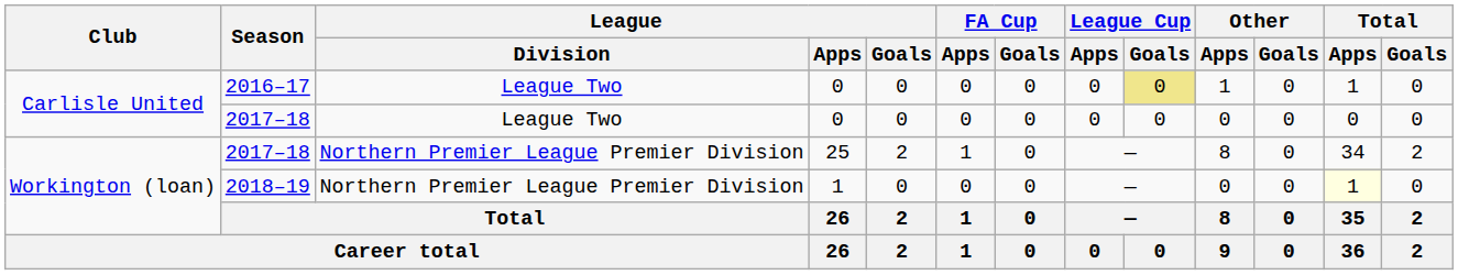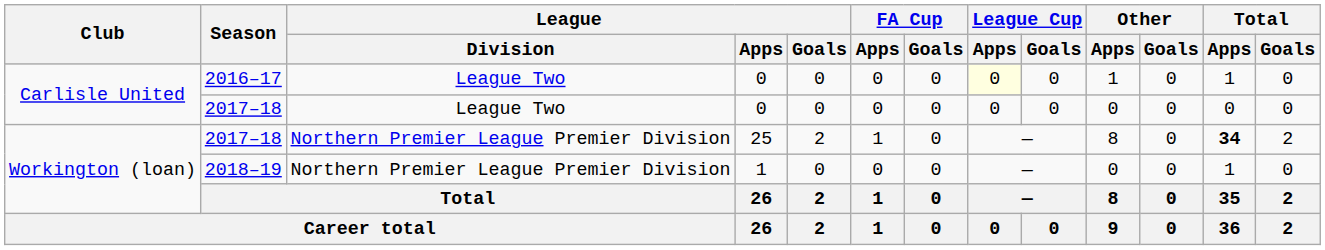2016–17 | League Cup / Apps: no background -> lightyellow background
2016–17 | League Cup / Goals: khaki background -> no background
2017–18 / 25 | Total / Apps: normal -> bold
2018–19 | Total / Apps: lightyellow background -> no background
